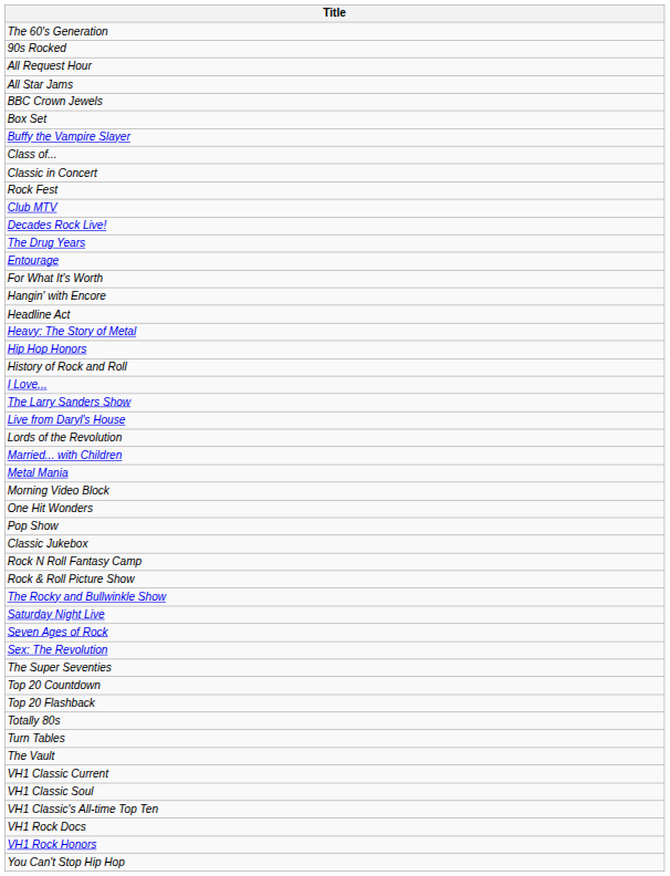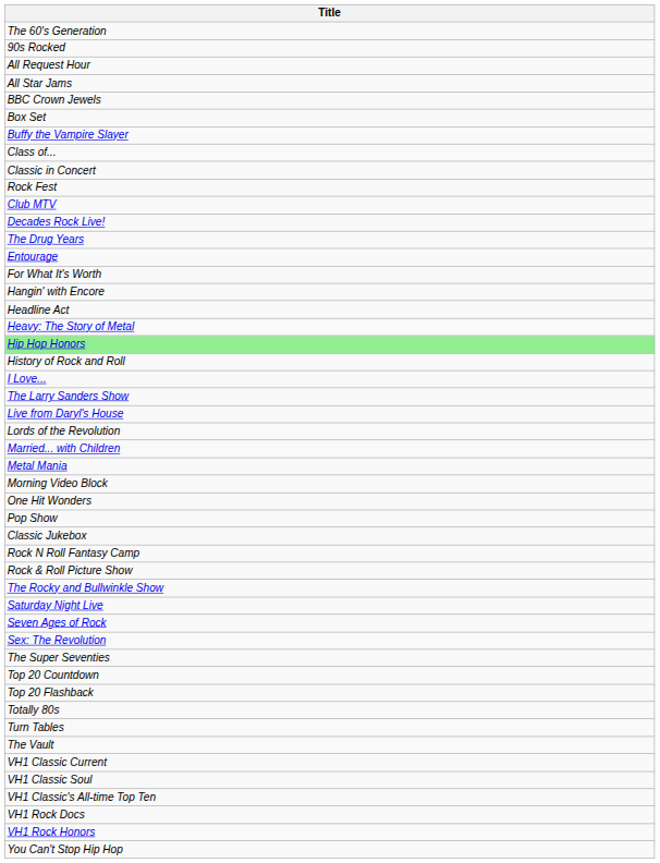row 20 | column 1: no background -> lightgreen background
